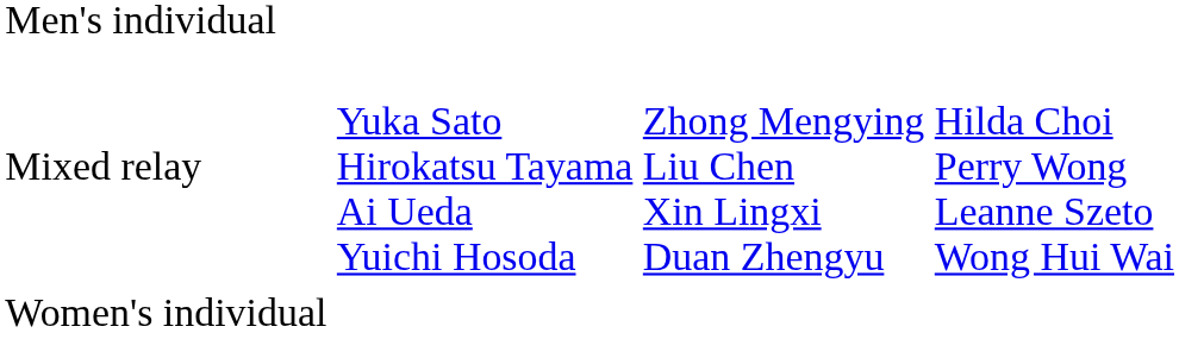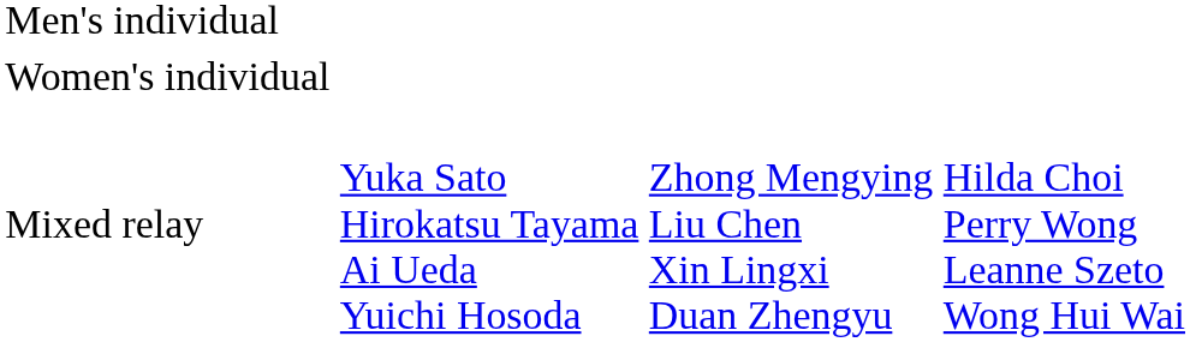rows swapped: Women's individual <-> Mixed relay
